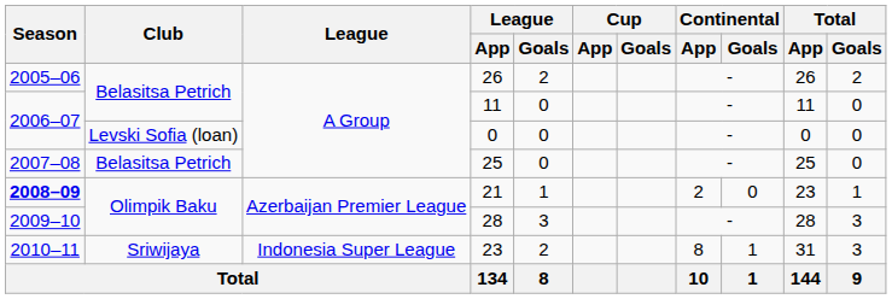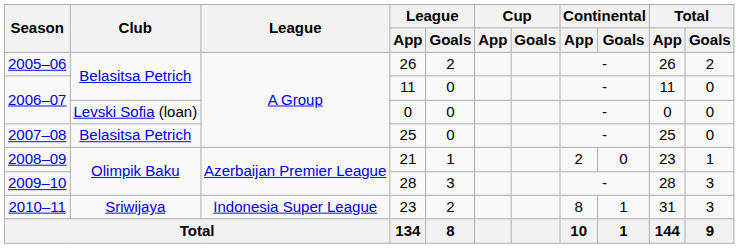21 | Season: bold -> normal
